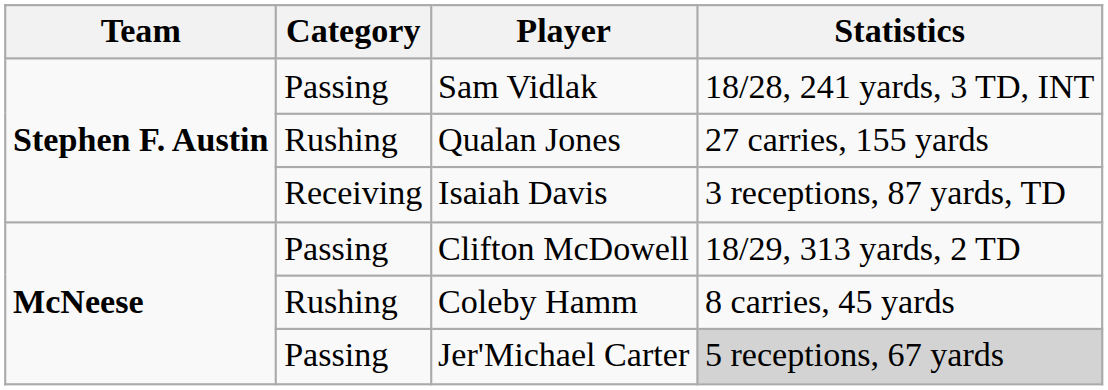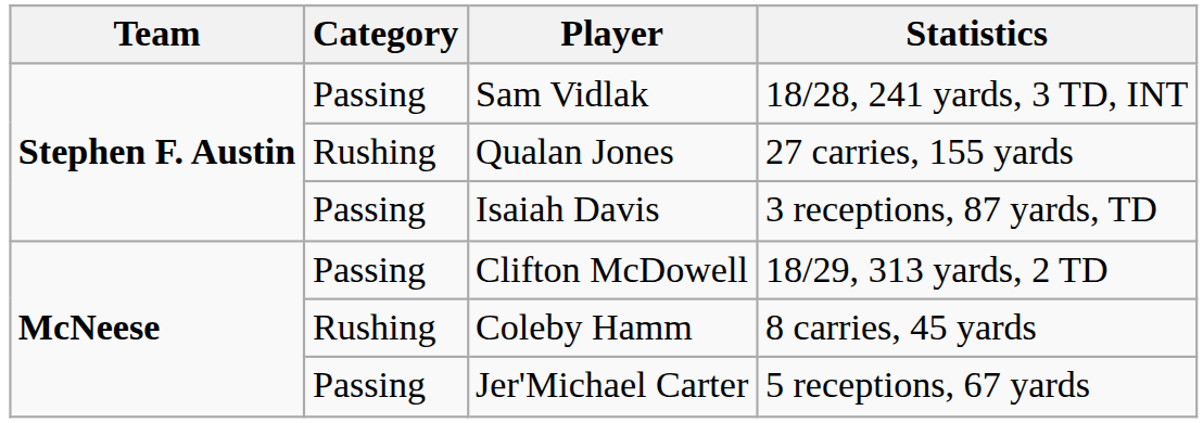Isaiah Davis | Category: Receiving -> Passing
Jer'Michael Carter | Statistics: lightgrey background -> no background
